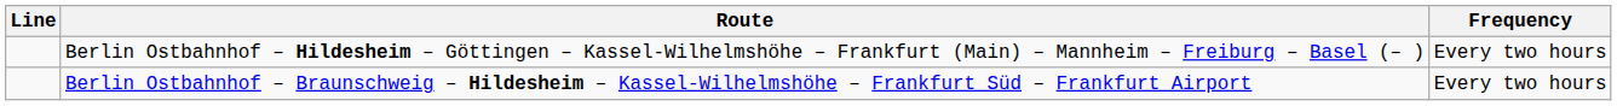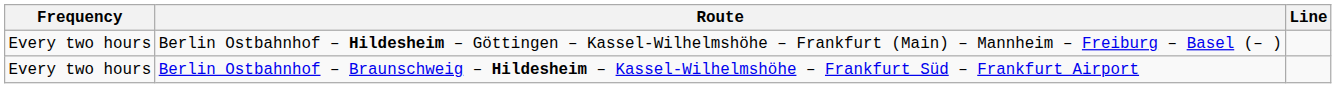columns swapped: Line <-> Frequency
